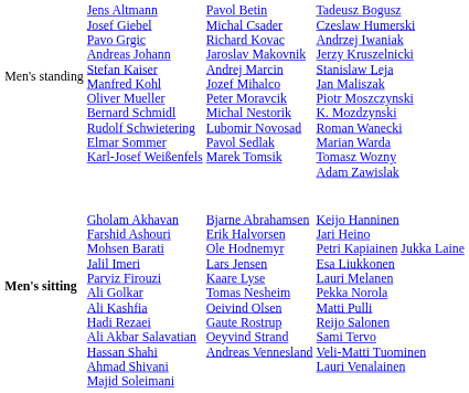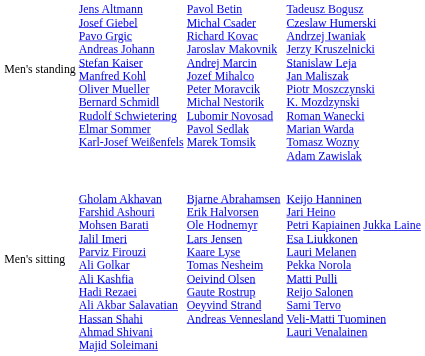Men's sitting | column 1: bold -> normal
